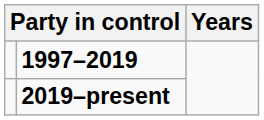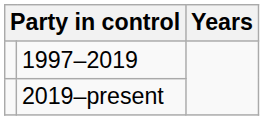1997–2019 | column 2: bold -> normal
2019–present | column 2: bold -> normal
